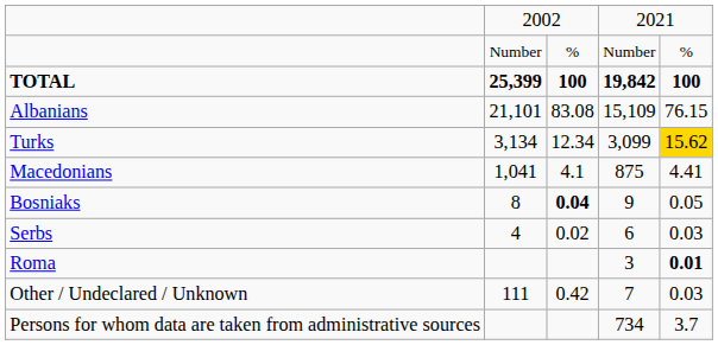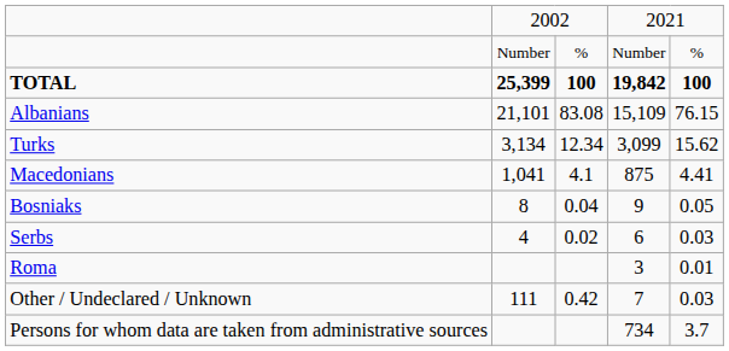Turks | column 5: gold background -> no background
Bosniaks | column 3: bold -> normal
Roma | column 5: bold -> normal
